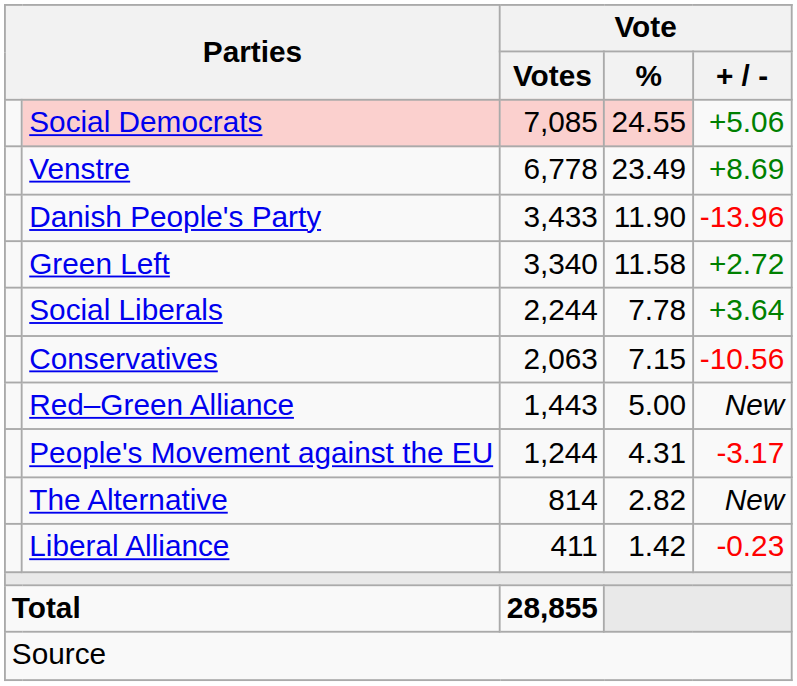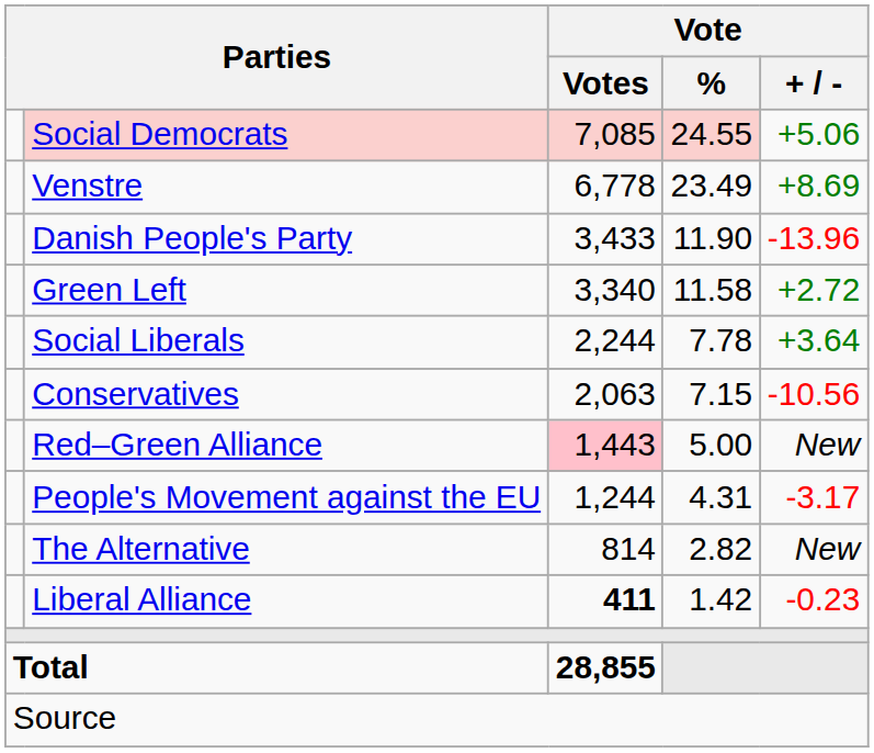Red–Green Alliance | Vote / Votes: no background -> pink background
Liberal Alliance | Vote / Votes: normal -> bold
